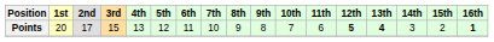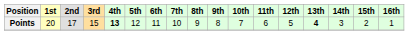Points | 4th: normal -> bold
Points | 12th: bold -> normal
Points | 16th: bold -> normal
